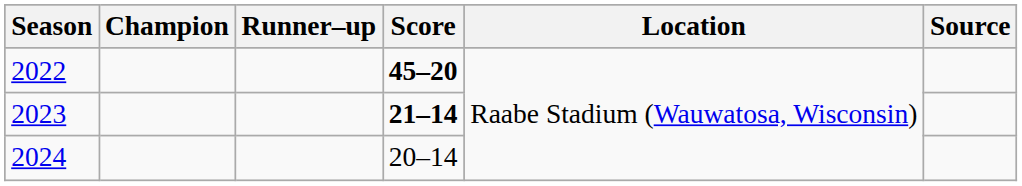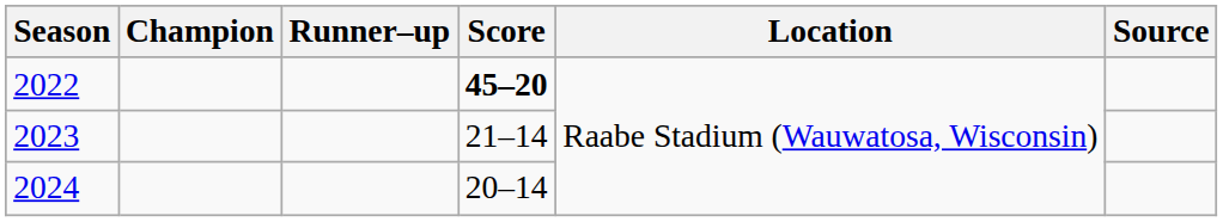2023 | Score: bold -> normal
